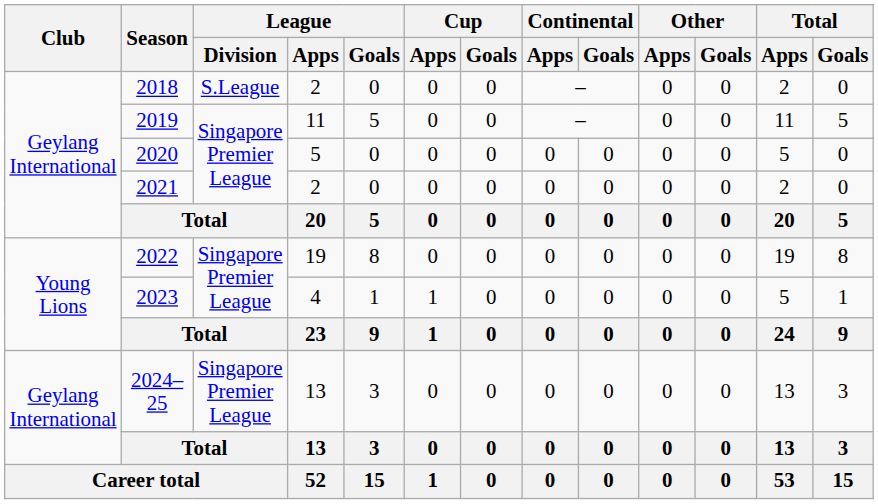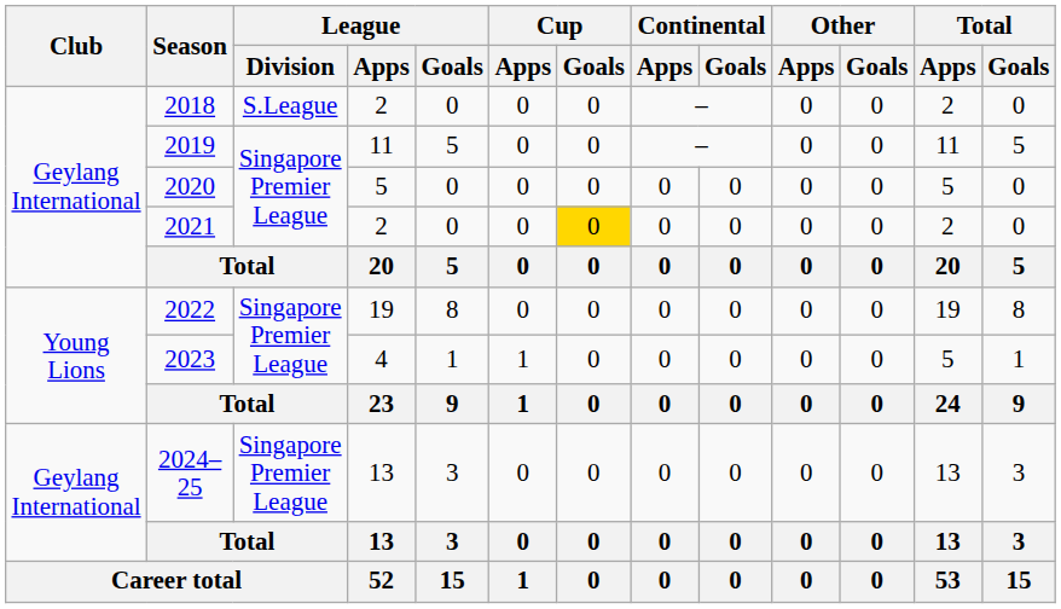2021 | Cup / Goals: no background -> gold background
